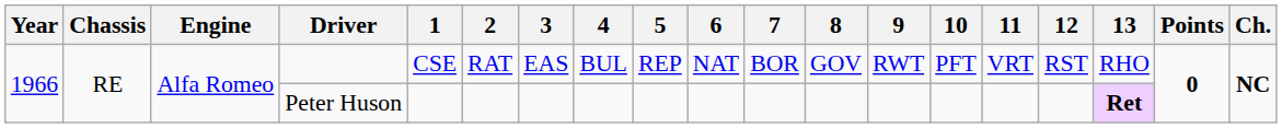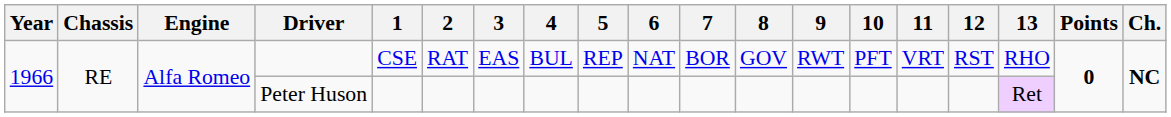Peter Huson | 13: bold -> normal
